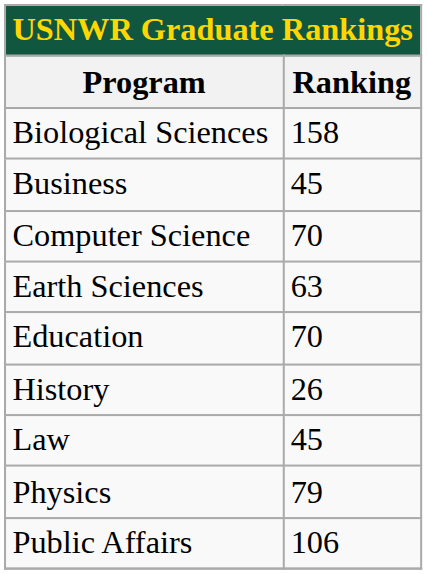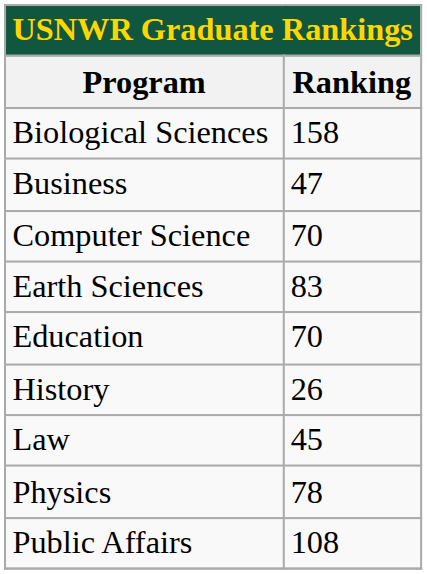Business | Ranking: 45 -> 47
Earth Sciences | Ranking: 63 -> 83
Physics | Ranking: 79 -> 78
Public Affairs | Ranking: 106 -> 108
